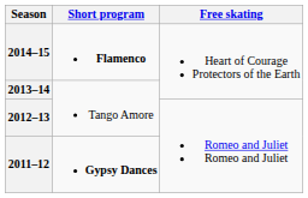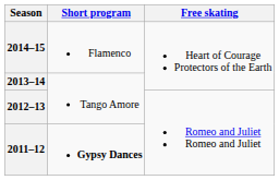2014–15 | Short program: bold -> normal
